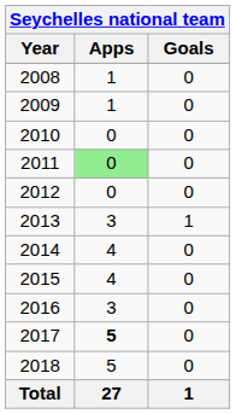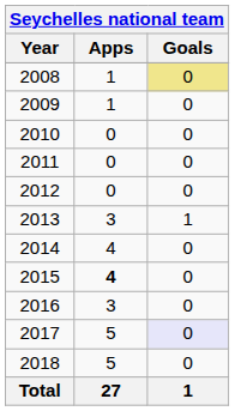2008 | Goals: no background -> khaki background
2011 | Apps: lightgreen background -> no background
2015 | Apps: normal -> bold
2017 | Apps: bold -> normal
2017 | Goals: no background -> lavender background
